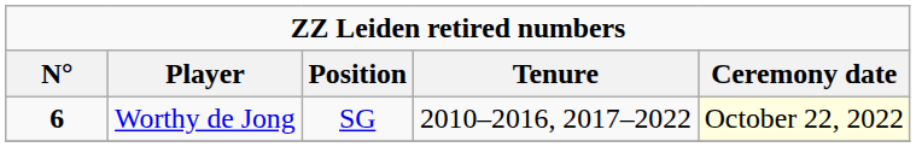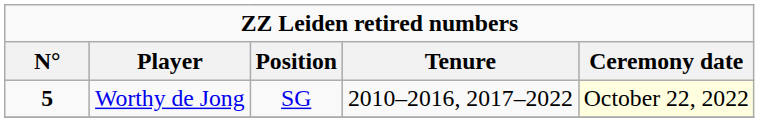Worthy de Jong | N°: 6 -> 5
